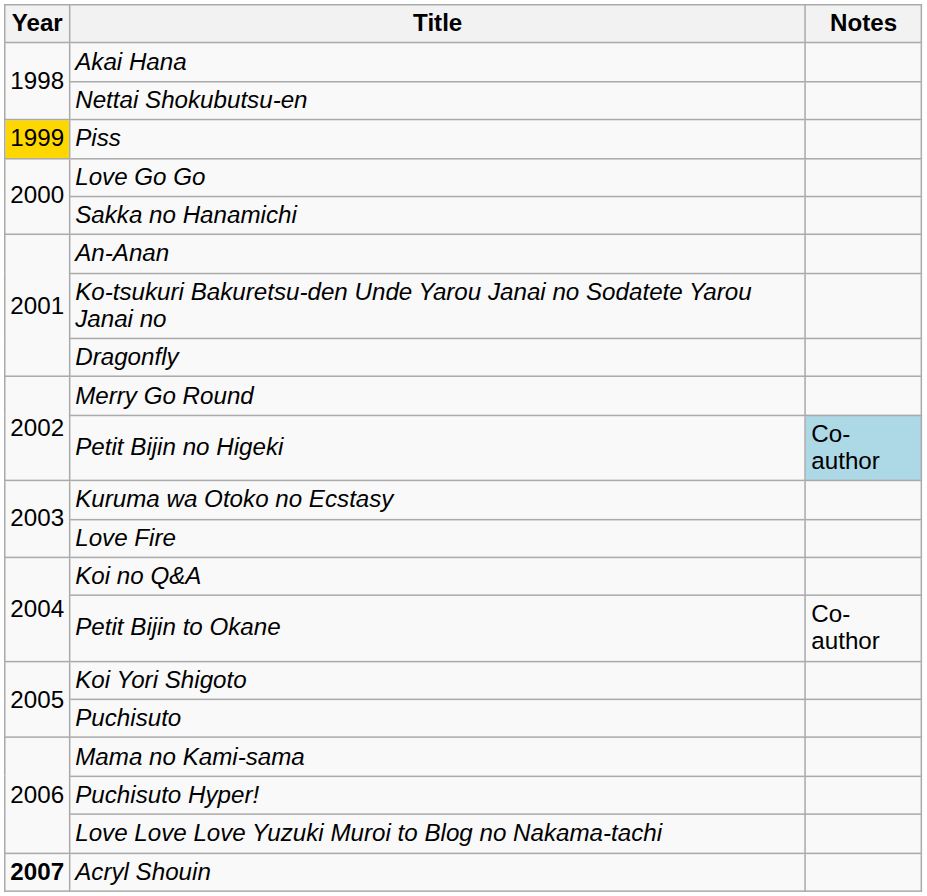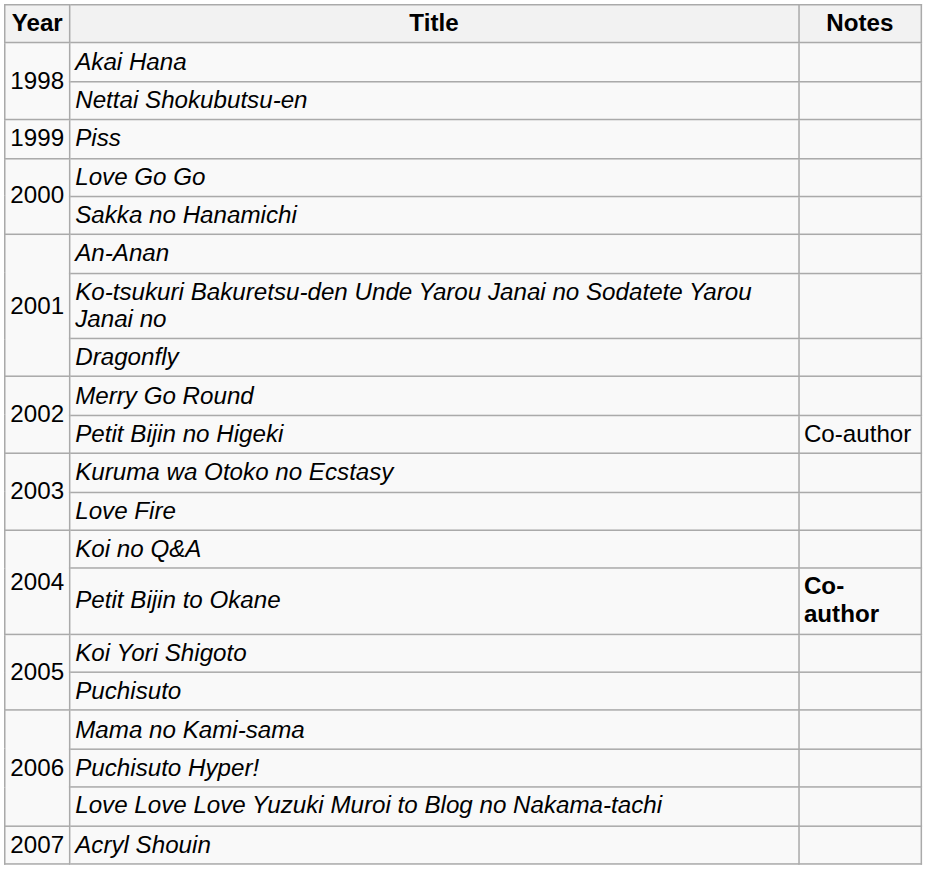Piss | Year: gold background -> no background
Petit Bijin no Higeki | Notes: lightblue background -> no background
Petit Bijin to Okane | Notes: normal -> bold
Acryl Shouin | Year: bold -> normal
